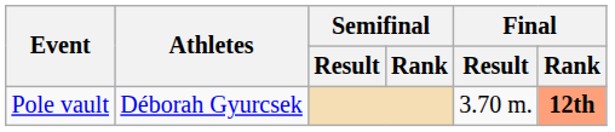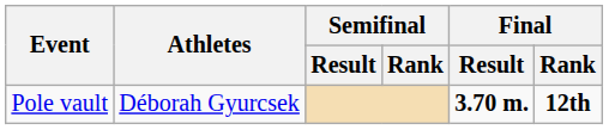Pole vault | Final / Result: normal -> bold
Pole vault | Final / Rank: lightsalmon background -> no background
